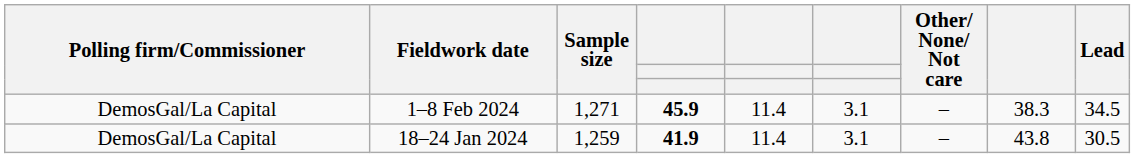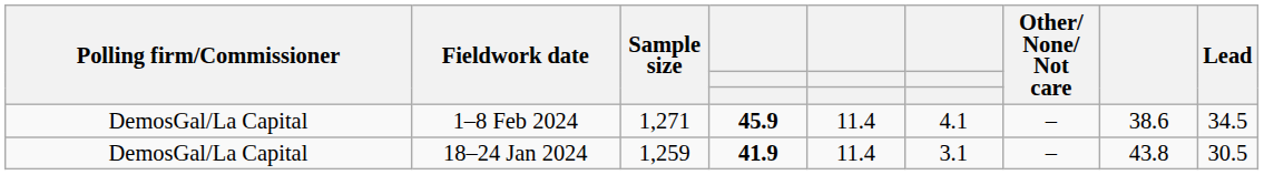1–8 Feb 2024 | column 6: 3.1 -> 4.1
1–8 Feb 2024 | column 8: 38.3 -> 38.6
